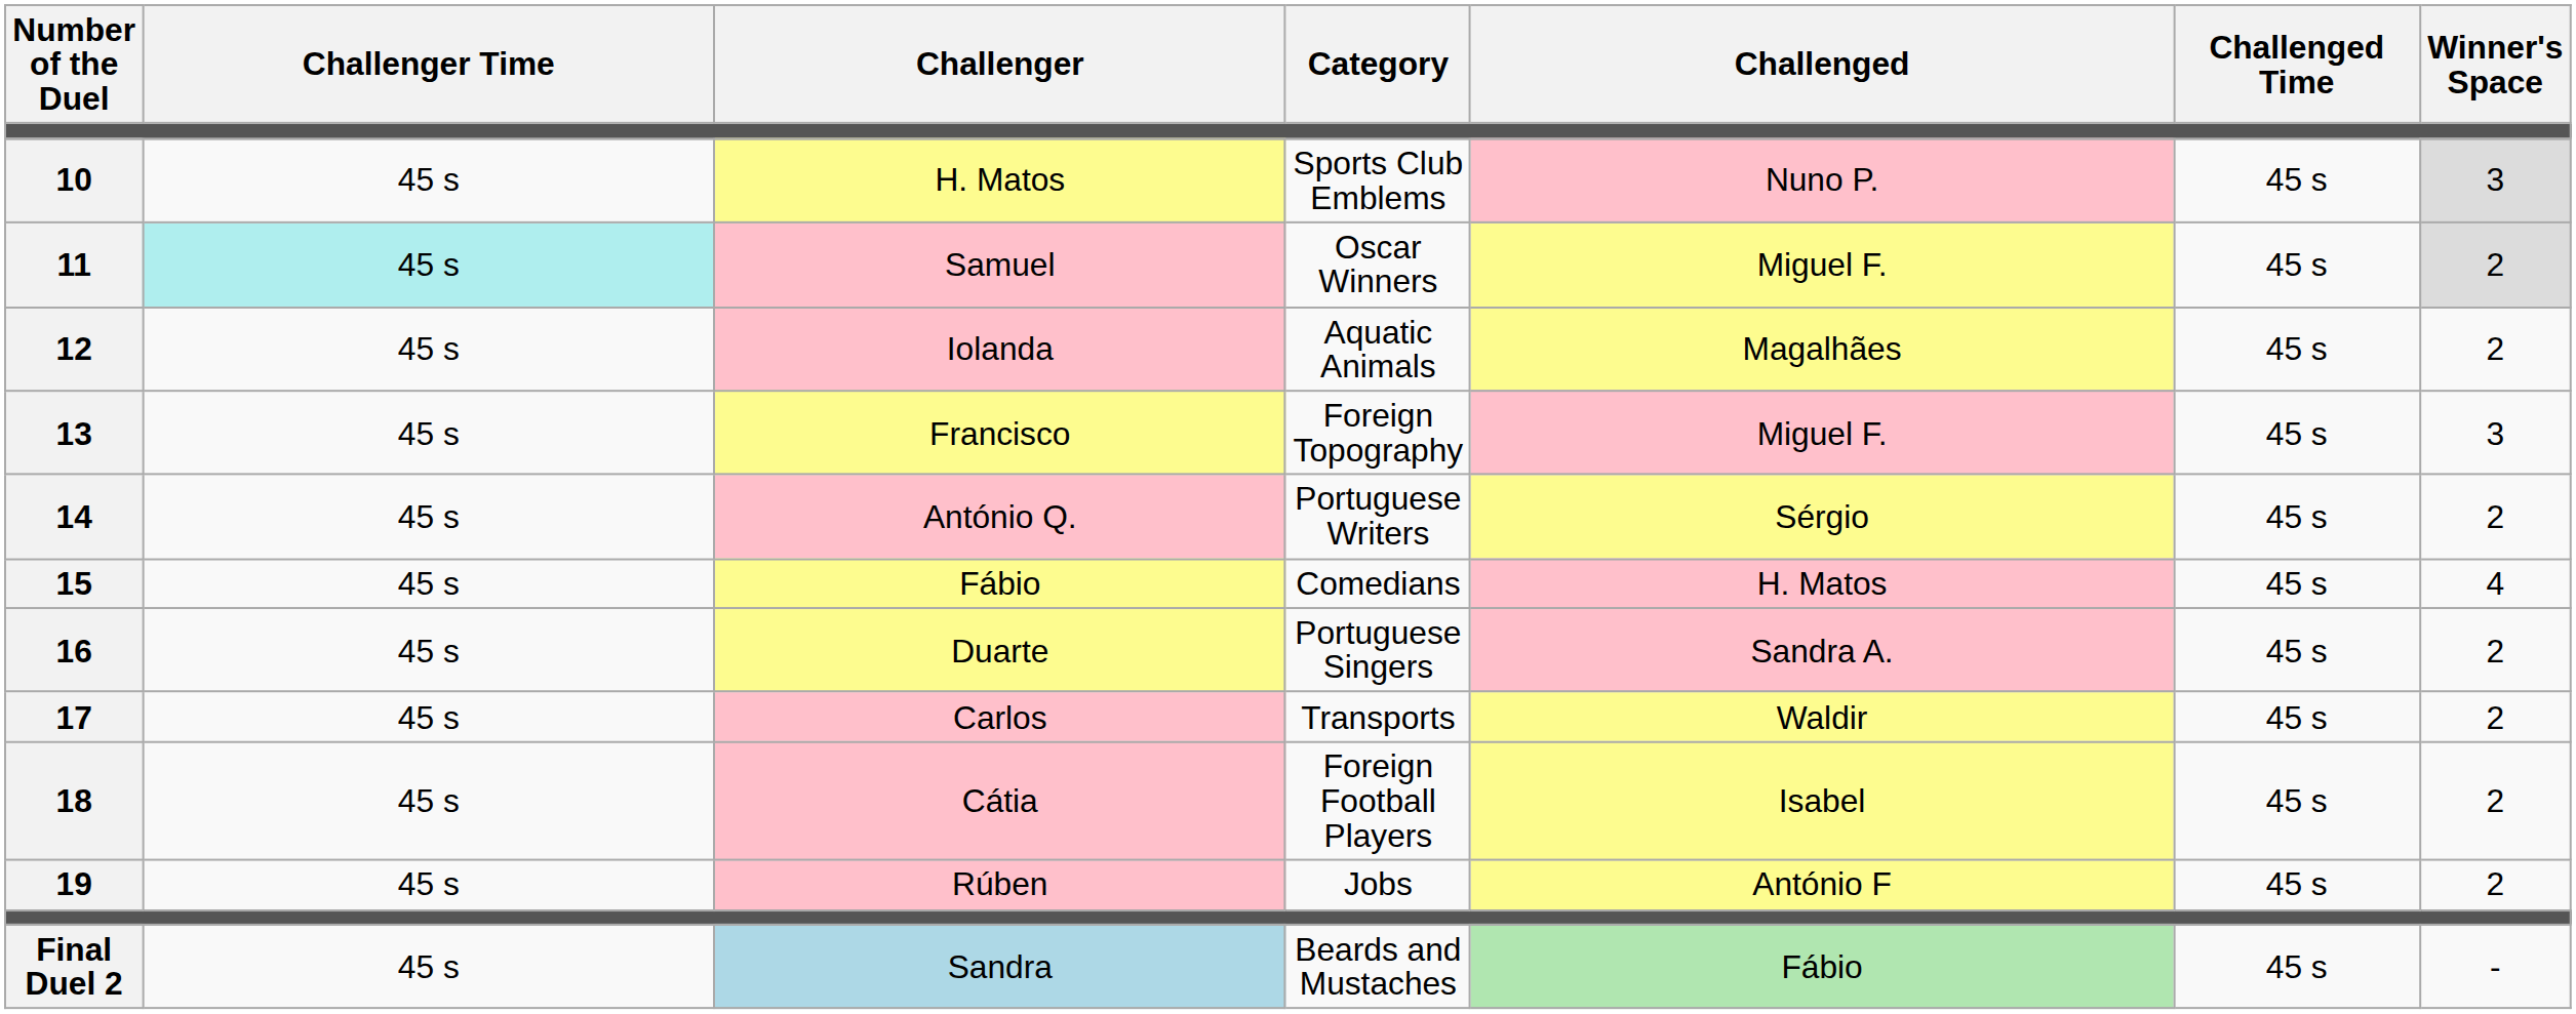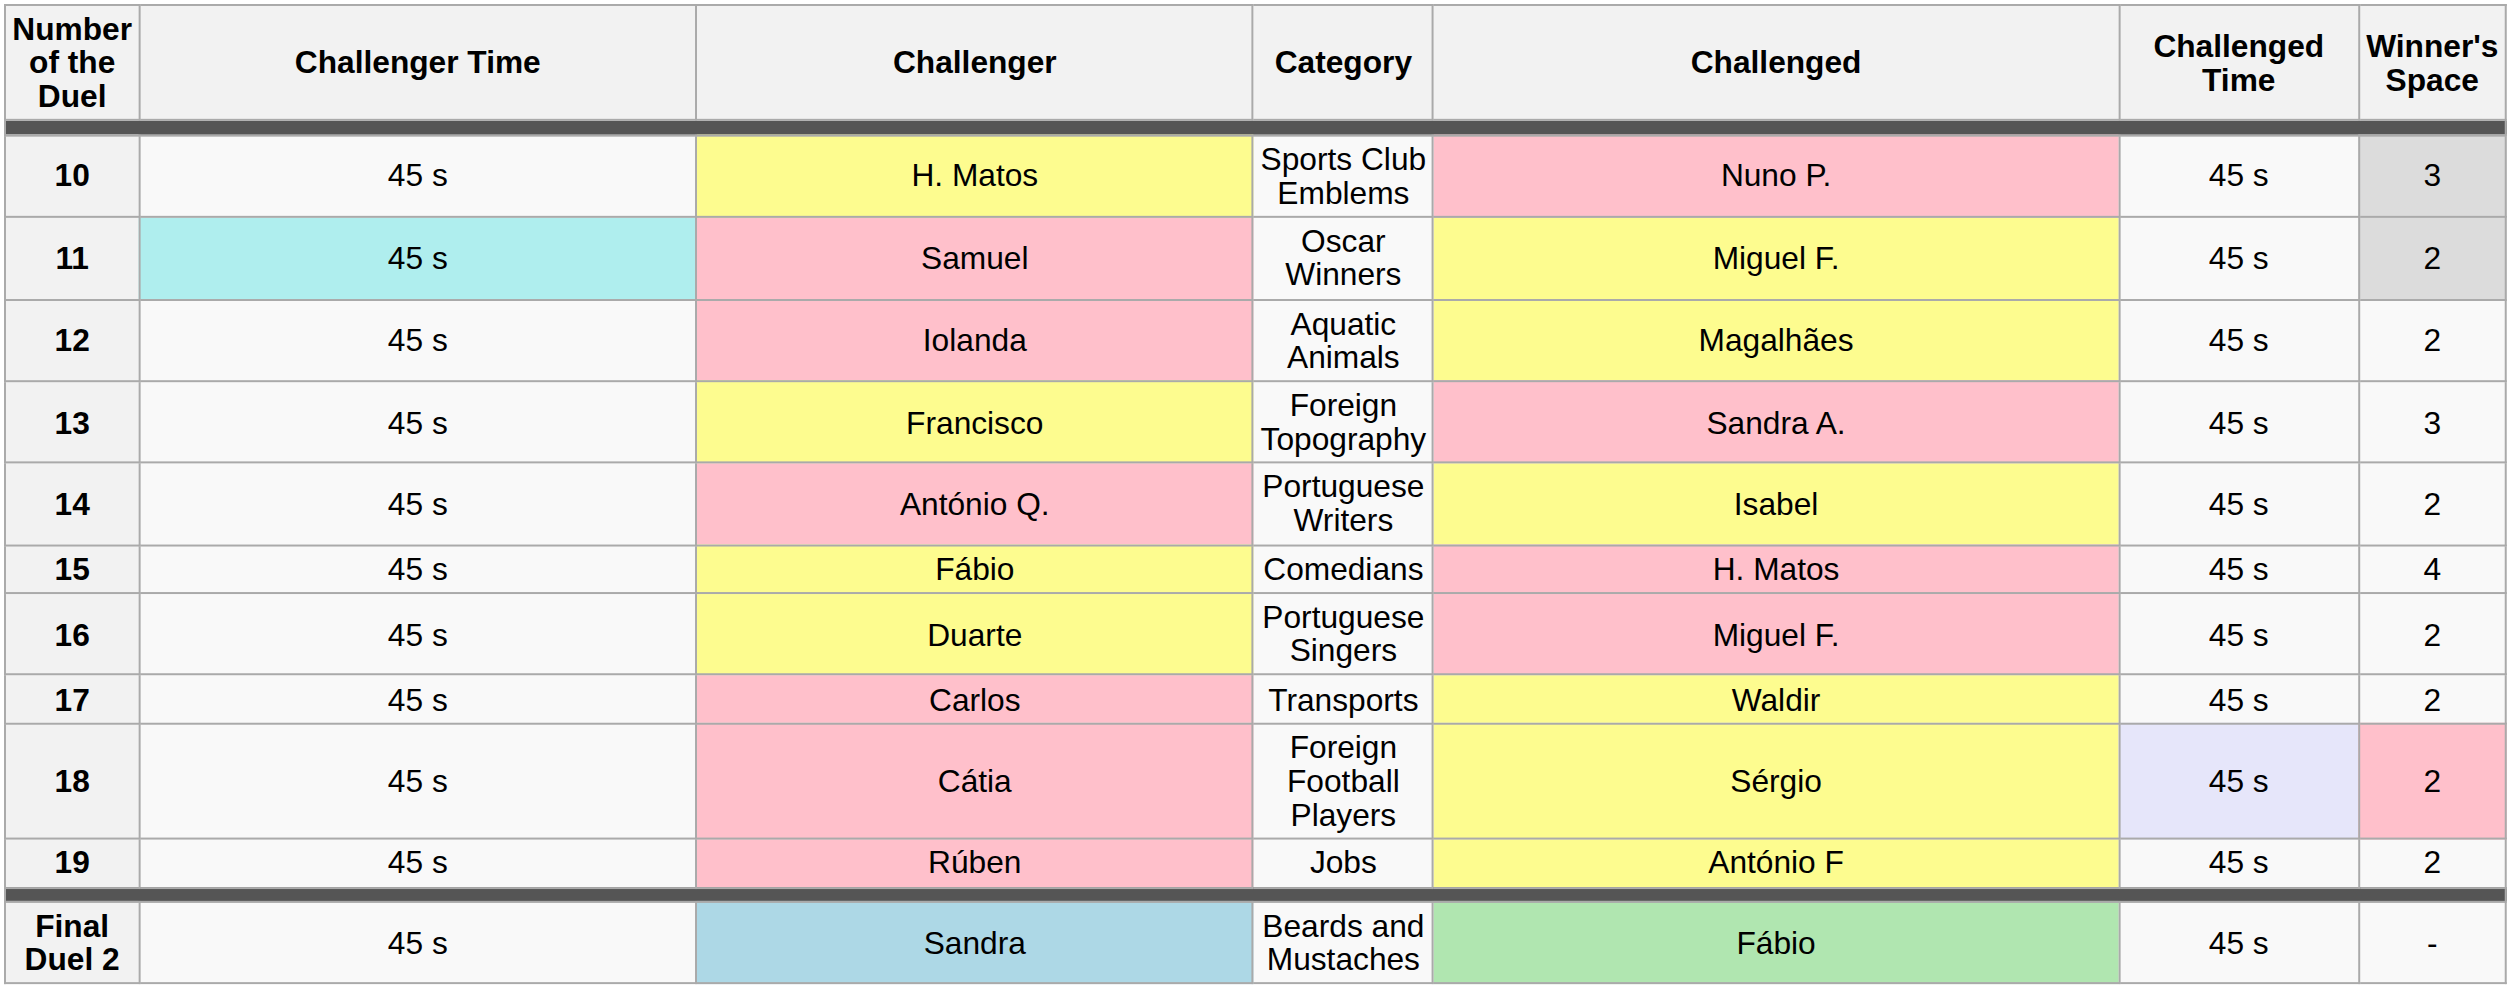Francisco | Challenged: Miguel F. -> Sandra A.
António Q. | Challenged: Sérgio -> Isabel
Duarte | Challenged: Sandra A. -> Miguel F.
Cátia | Challenged: Isabel -> Sérgio
Cátia | Challenged Time: no background -> lavender background
Cátia | Winner's Space: no background -> pink background
